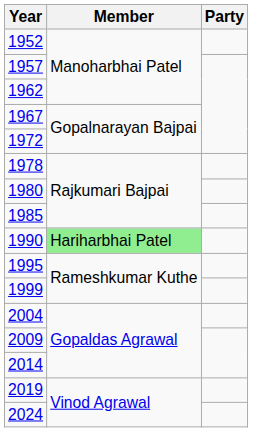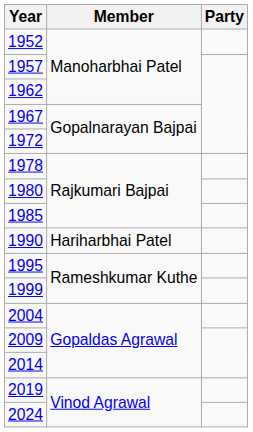1990 | Member: lightgreen background -> no background
